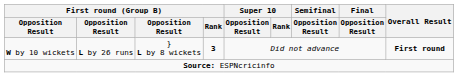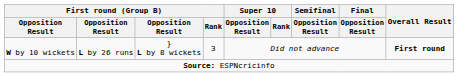W by 10 wickets | First round (Group B) / Rank: bold -> normal
